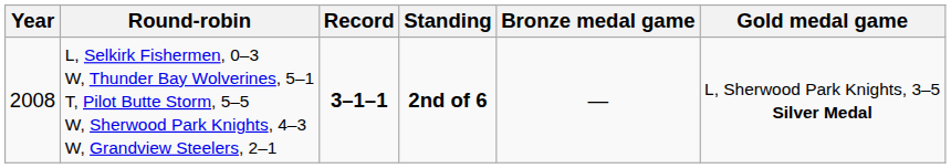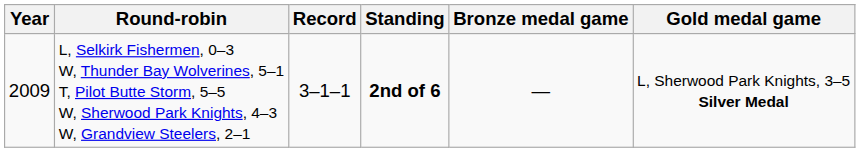row 2 | Year: 2008 -> 2009
row 2 | Record: bold -> normal
